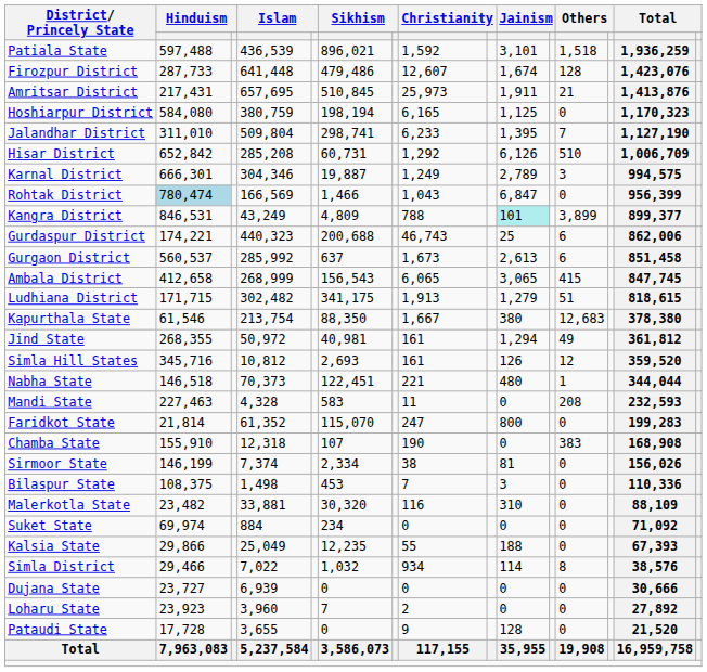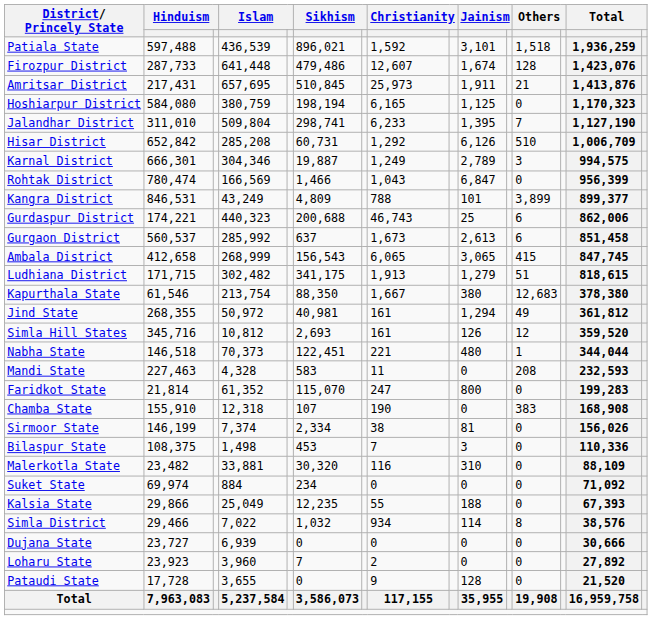Rohtak District | column 2: lightblue background -> no background
Kangra District | column 10: paleturquoise background -> no background
